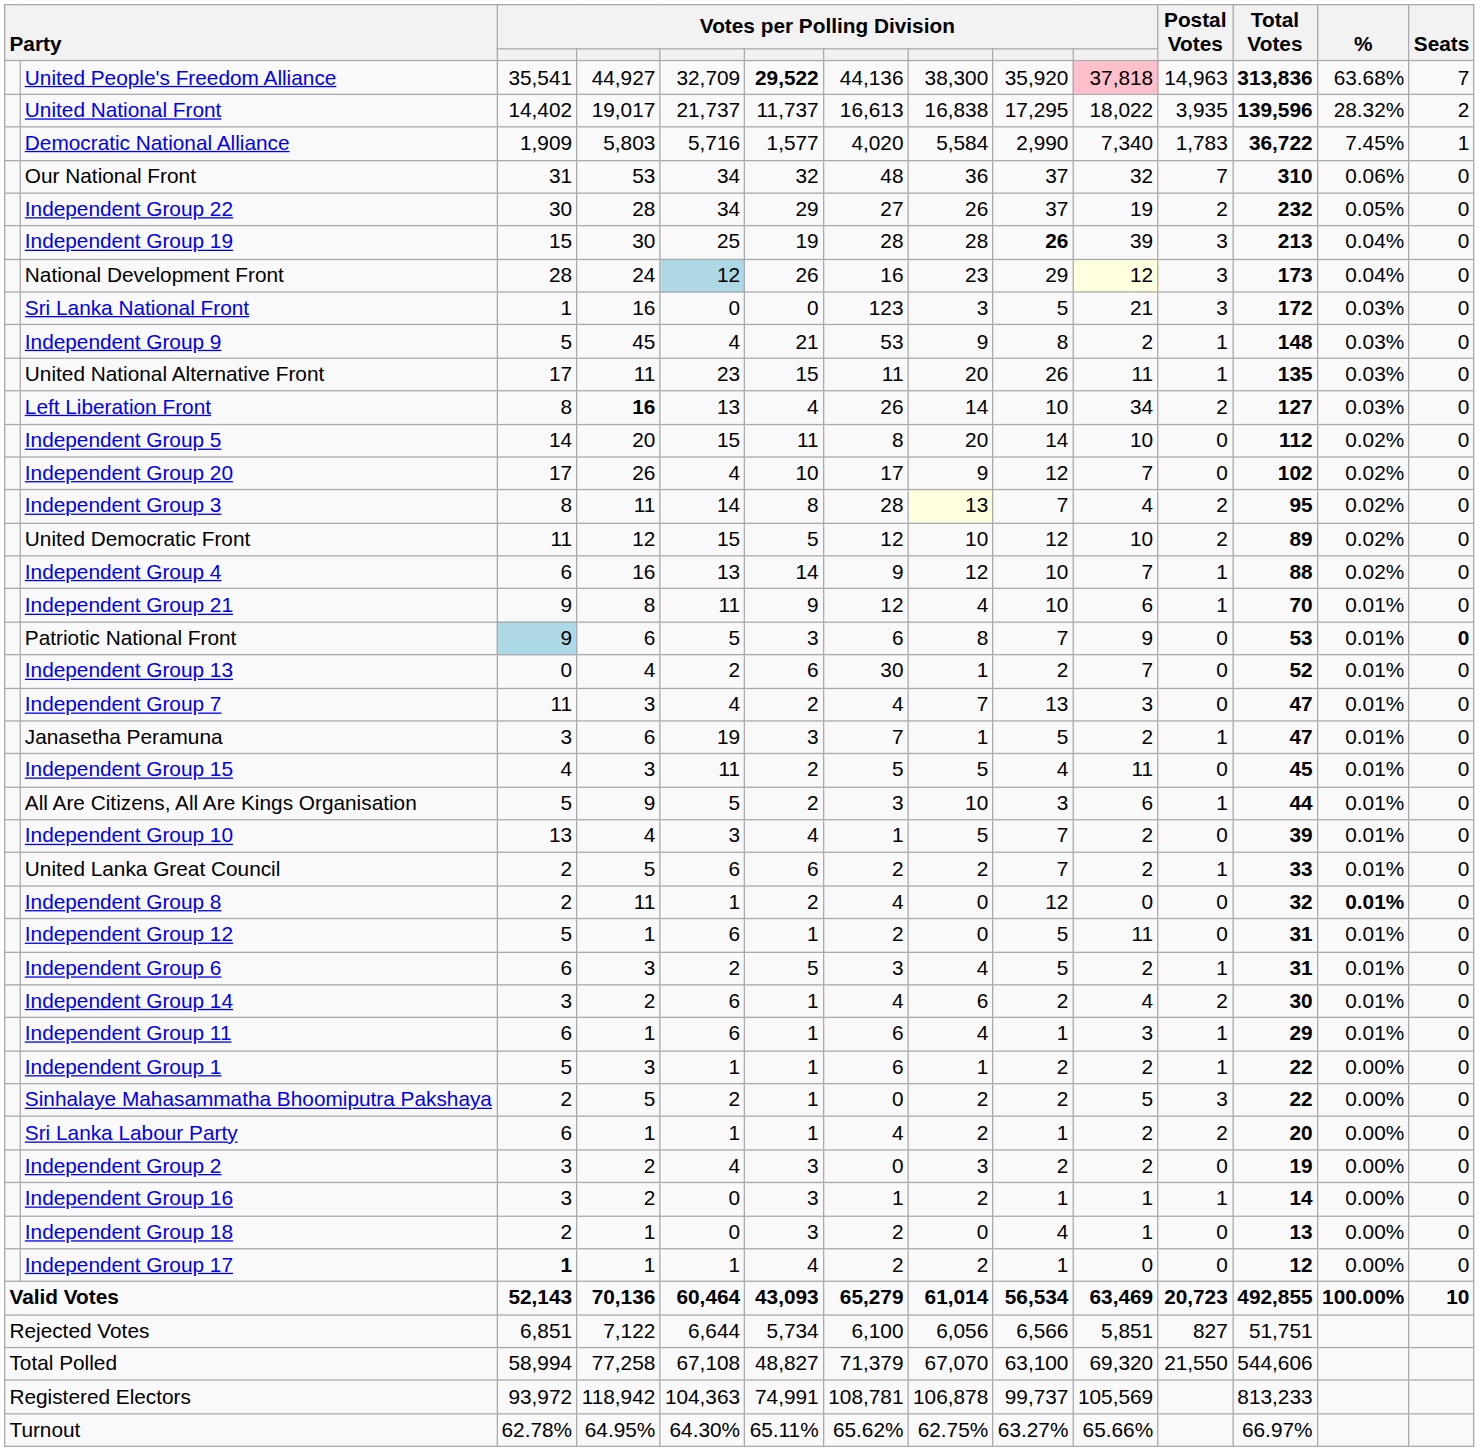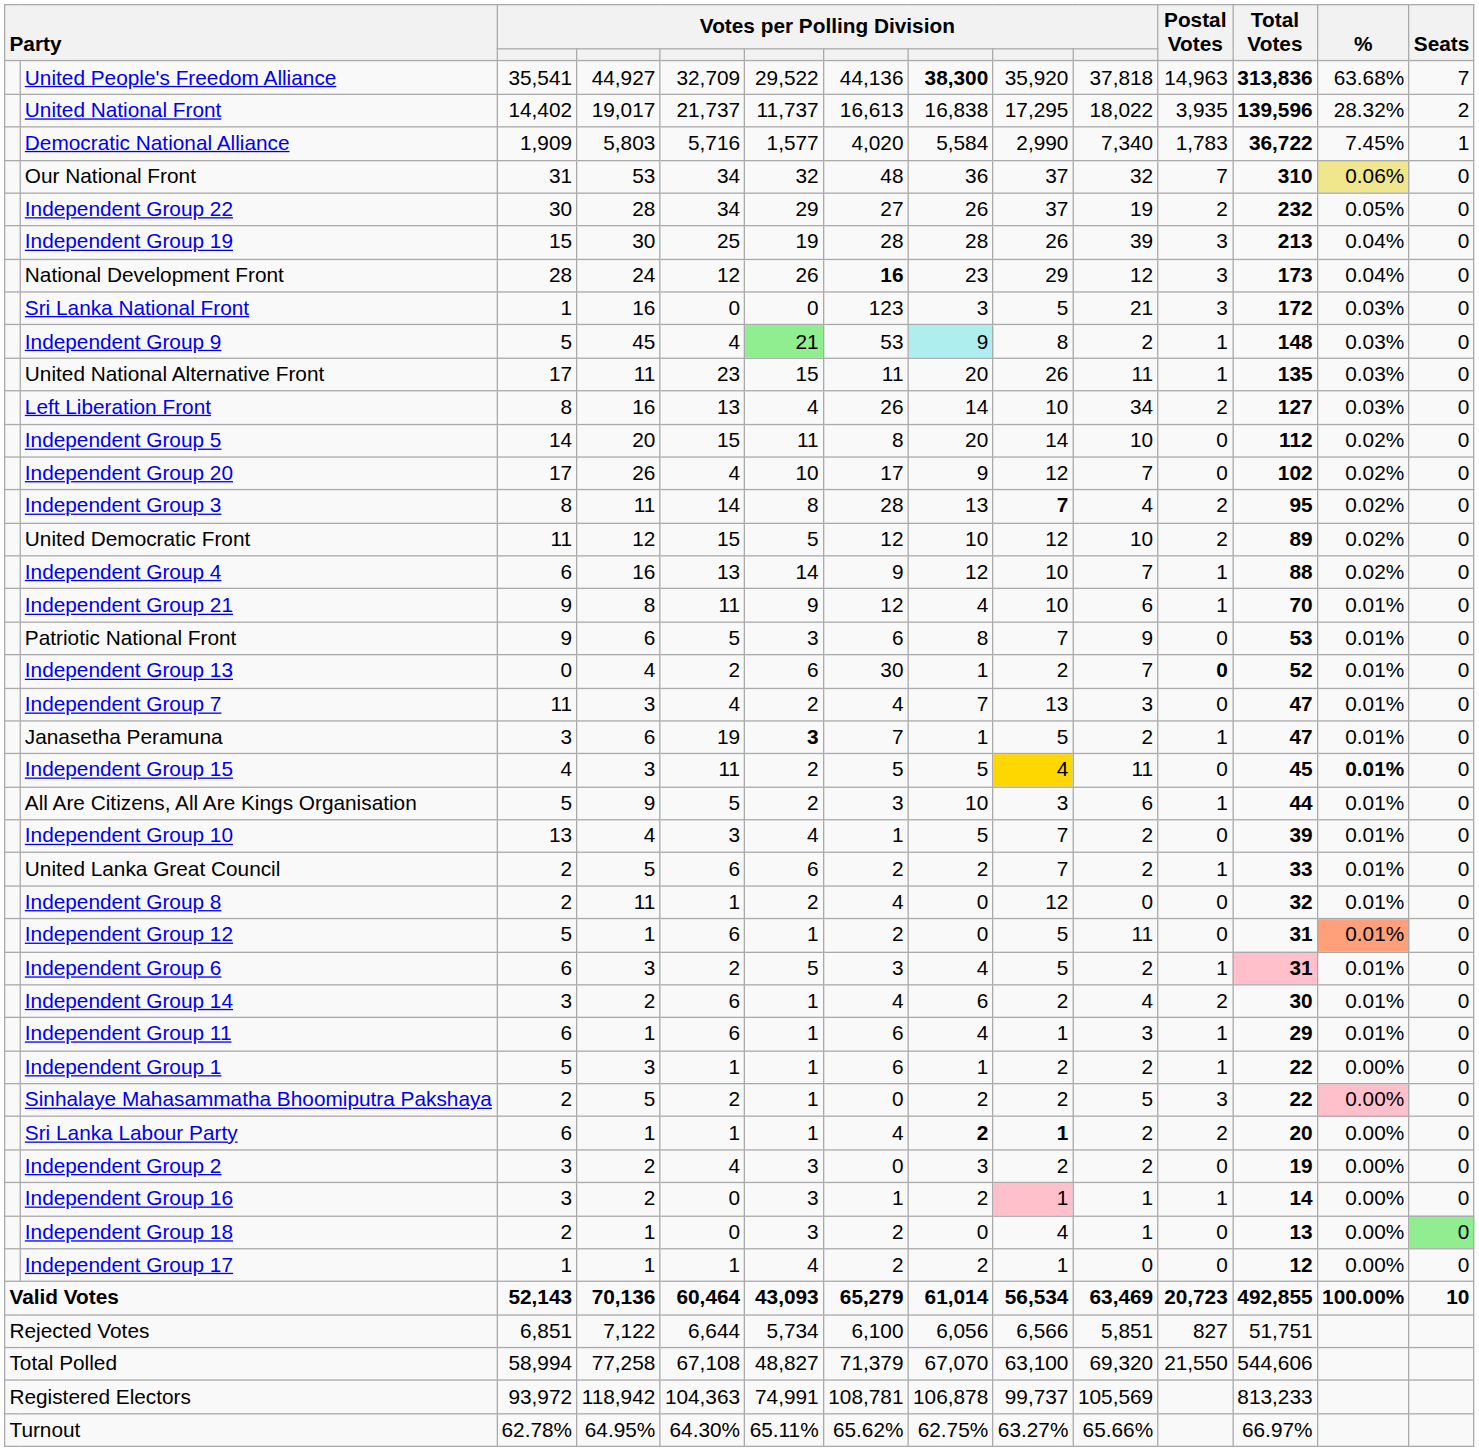United People's Freedom Alliance | column 6: bold -> normal
United People's Freedom Alliance | column 8: normal -> bold
United People's Freedom Alliance | column 10: pink background -> no background
Our National Front | %: no background -> khaki background
Independent Group 19 | column 9: bold -> normal
National Development Front | column 5: lightblue background -> no background
National Development Front | column 7: normal -> bold
National Development Front | column 10: lightyellow background -> no background
Independent Group 9 | column 6: no background -> lightgreen background
Independent Group 9 | column 8: no background -> paleturquoise background
Left Liberation Front | column 4: bold -> normal
Independent Group 3 | column 8: lightyellow background -> no background
Independent Group 3 | column 9: normal -> bold
Patriotic National Front | column 3: lightblue background -> no background
Patriotic National Front | Seats: bold -> normal
Independent Group 13 | Postal Votes: normal -> bold
Janasetha Peramuna | column 6: normal -> bold
Independent Group 15 | column 9: no background -> gold background
Independent Group 15 | %: normal -> bold
Independent Group 8 | %: bold -> normal
Independent Group 12 | %: no background -> lightsalmon background
Independent Group 6 | Total Votes: no background -> pink background
Sinhalaye Mahasammatha Bhoomiputra Pakshaya | %: no background -> pink background
Sri Lanka Labour Party | column 8: normal -> bold
Sri Lanka Labour Party | column 9: normal -> bold
Independent Group 16 | column 9: no background -> pink background
Independent Group 18 | Seats: no background -> lightgreen background
Independent Group 17 | column 3: bold -> normal
